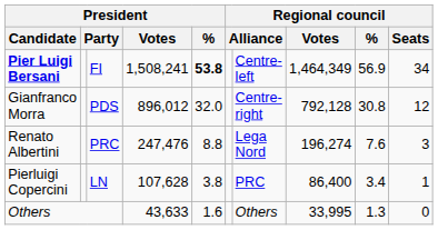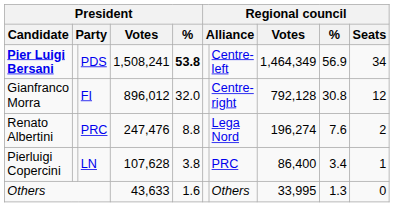Pier Luigi Bersani | column 3: FI -> PDS
Gianfranco Morra | column 3: PDS -> FI
Renato Albertini | Regional council / Seats: 3 -> 2
